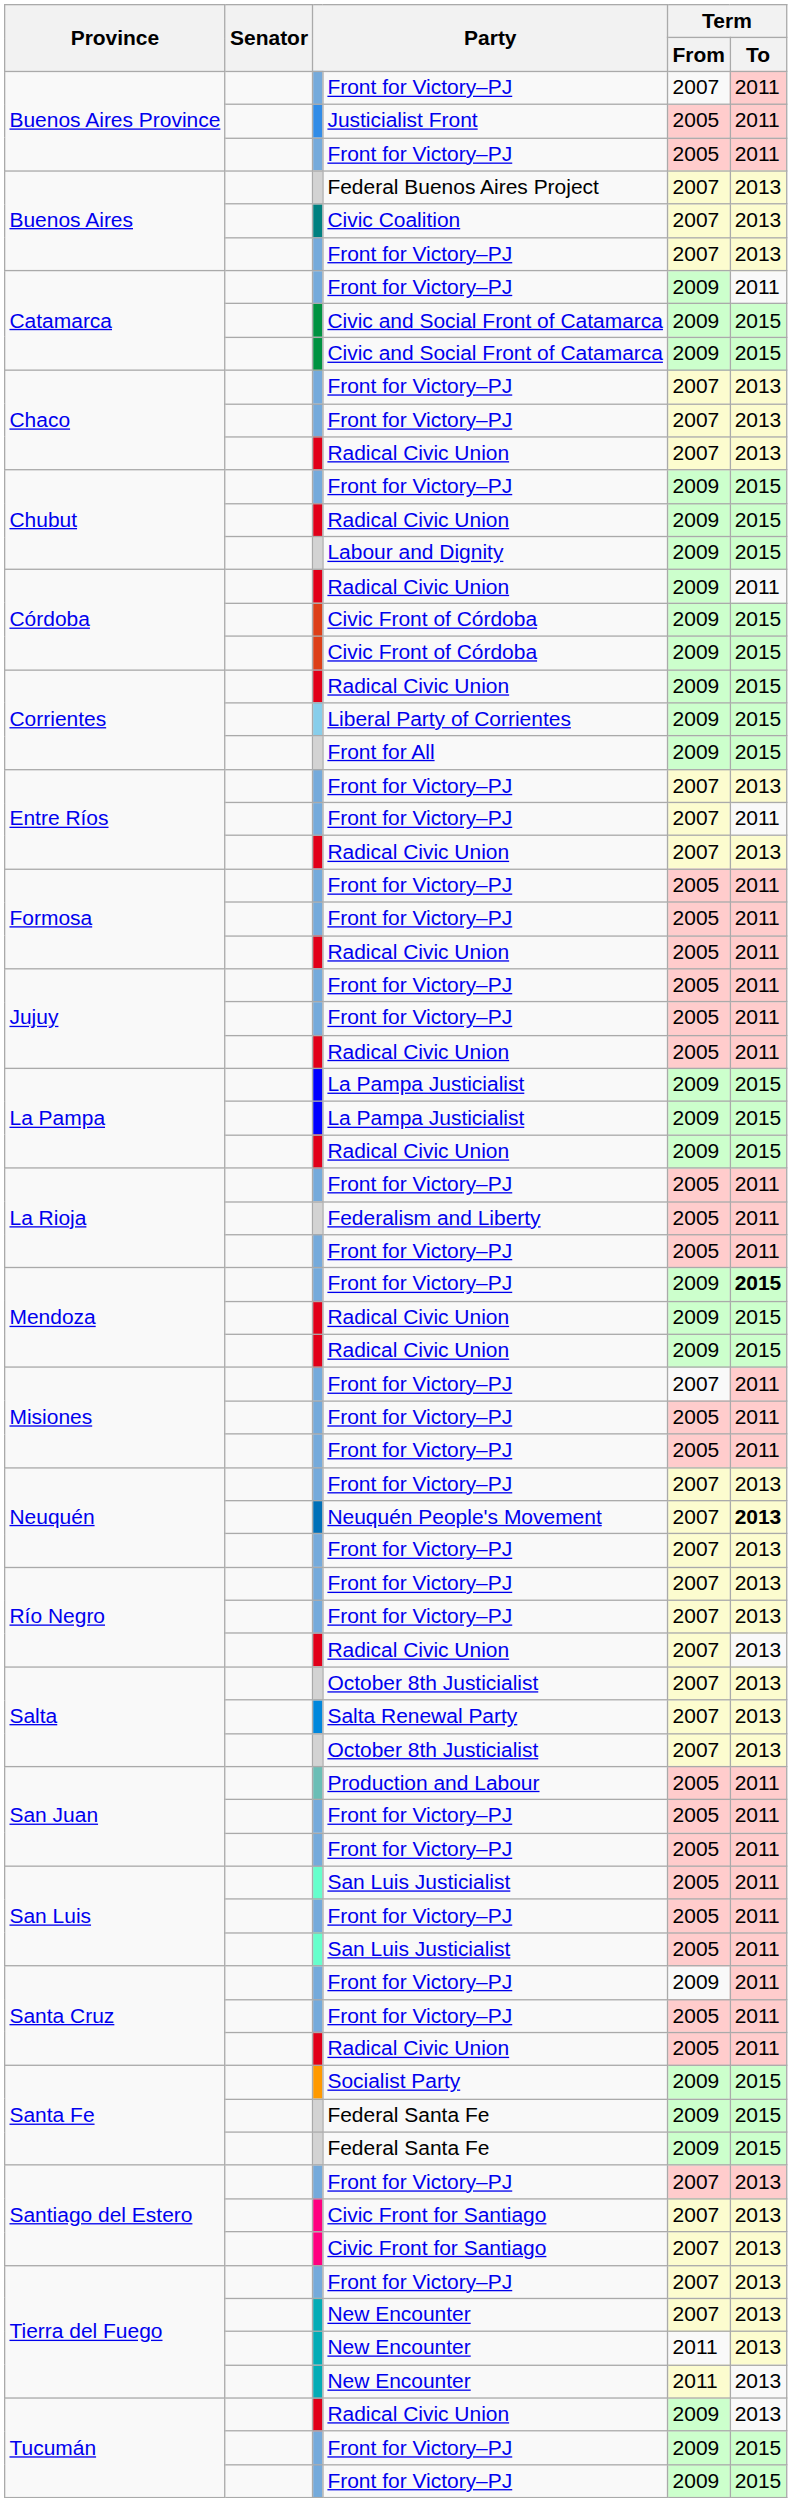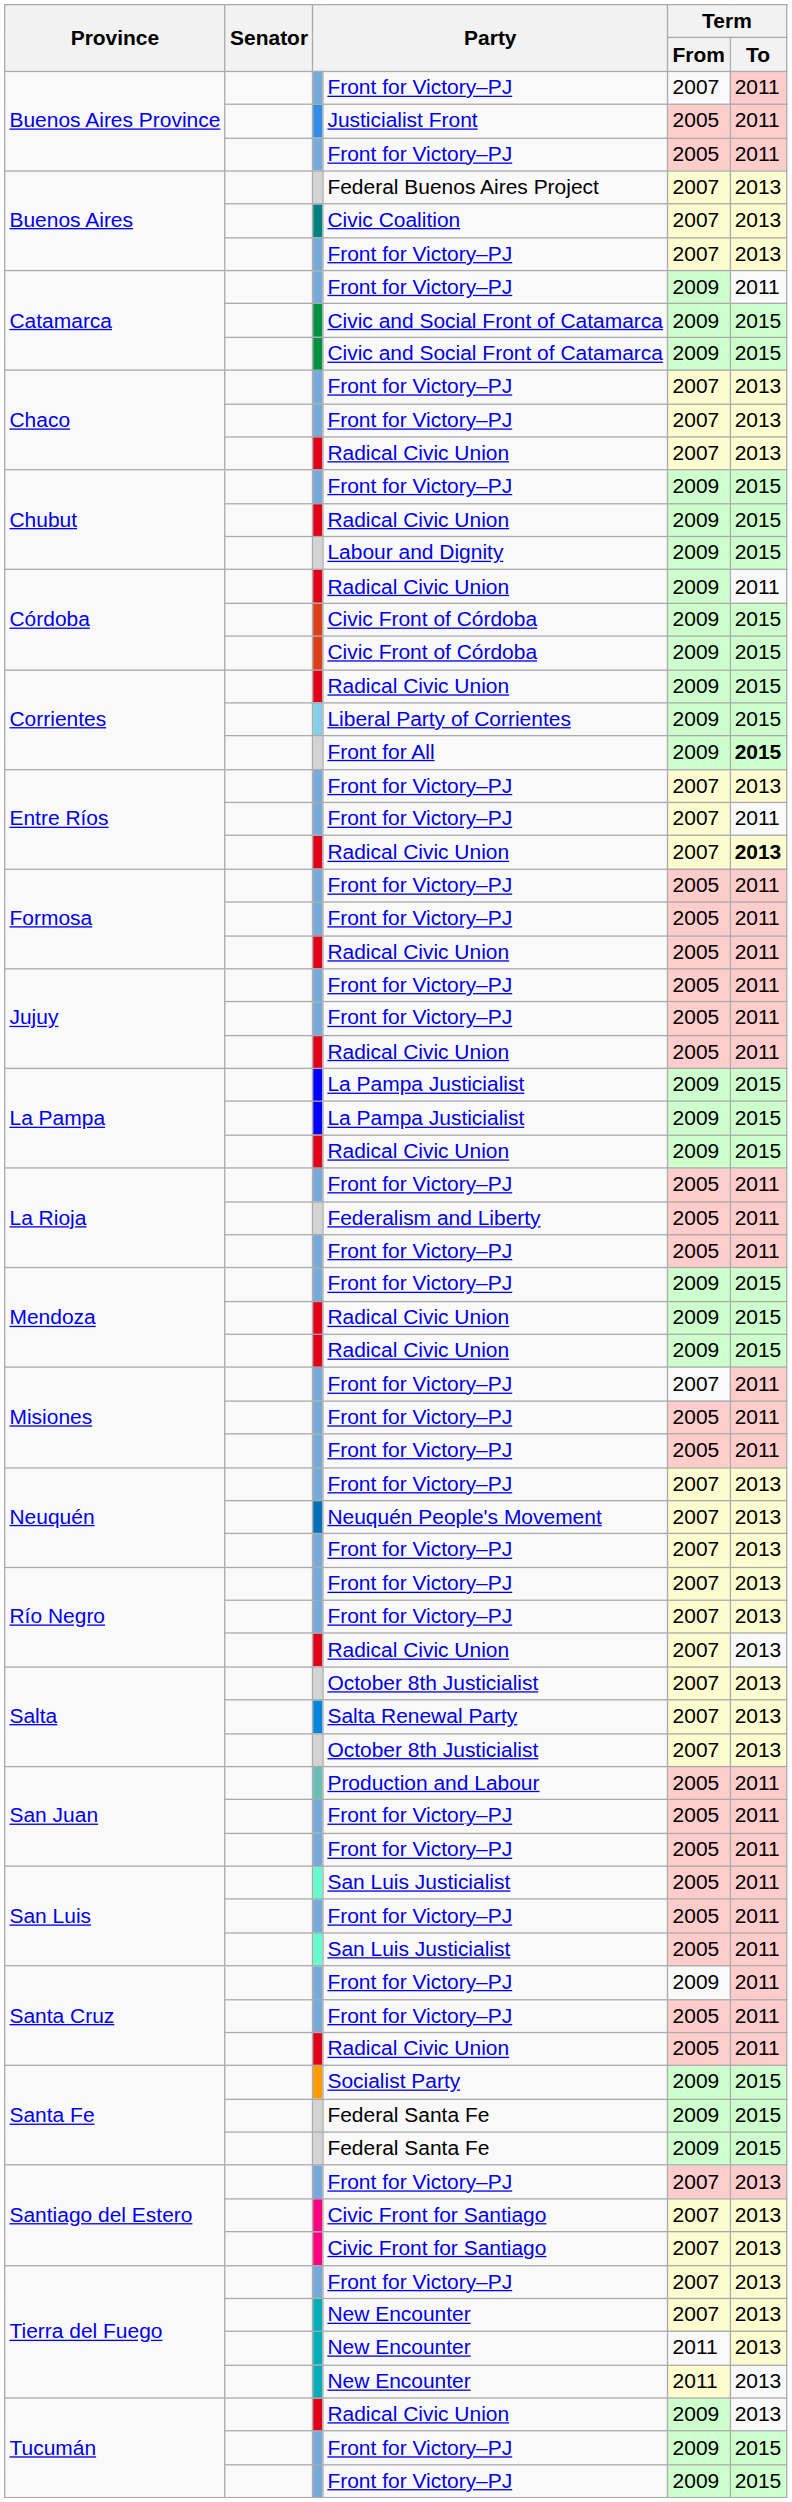Corrientes / Front for All | Term / To: normal -> bold
Entre Ríos / Radical Civic Union | Term / To: normal -> bold
Mendoza / Front for Victory–PJ | Term / To: bold -> normal
Neuquén / Neuquén People's Movement | Term / To: bold -> normal
